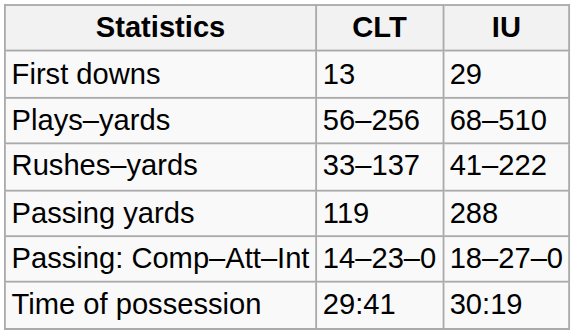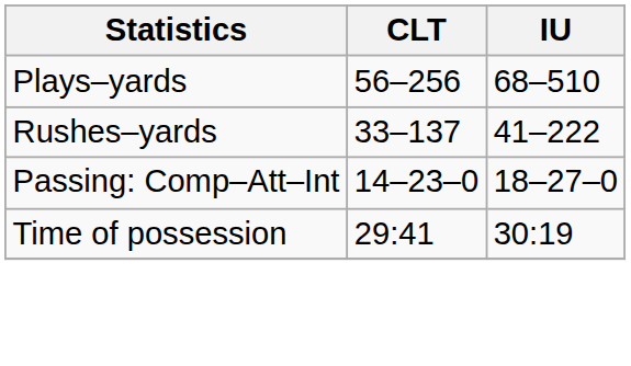- row: First downs | 13 | 29
- row: Passing yards | 119 | 288
